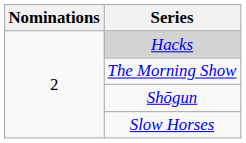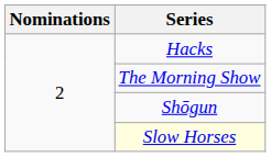Hacks | Series: lightgrey background -> no background
Slow Horses | Series: no background -> lightyellow background
